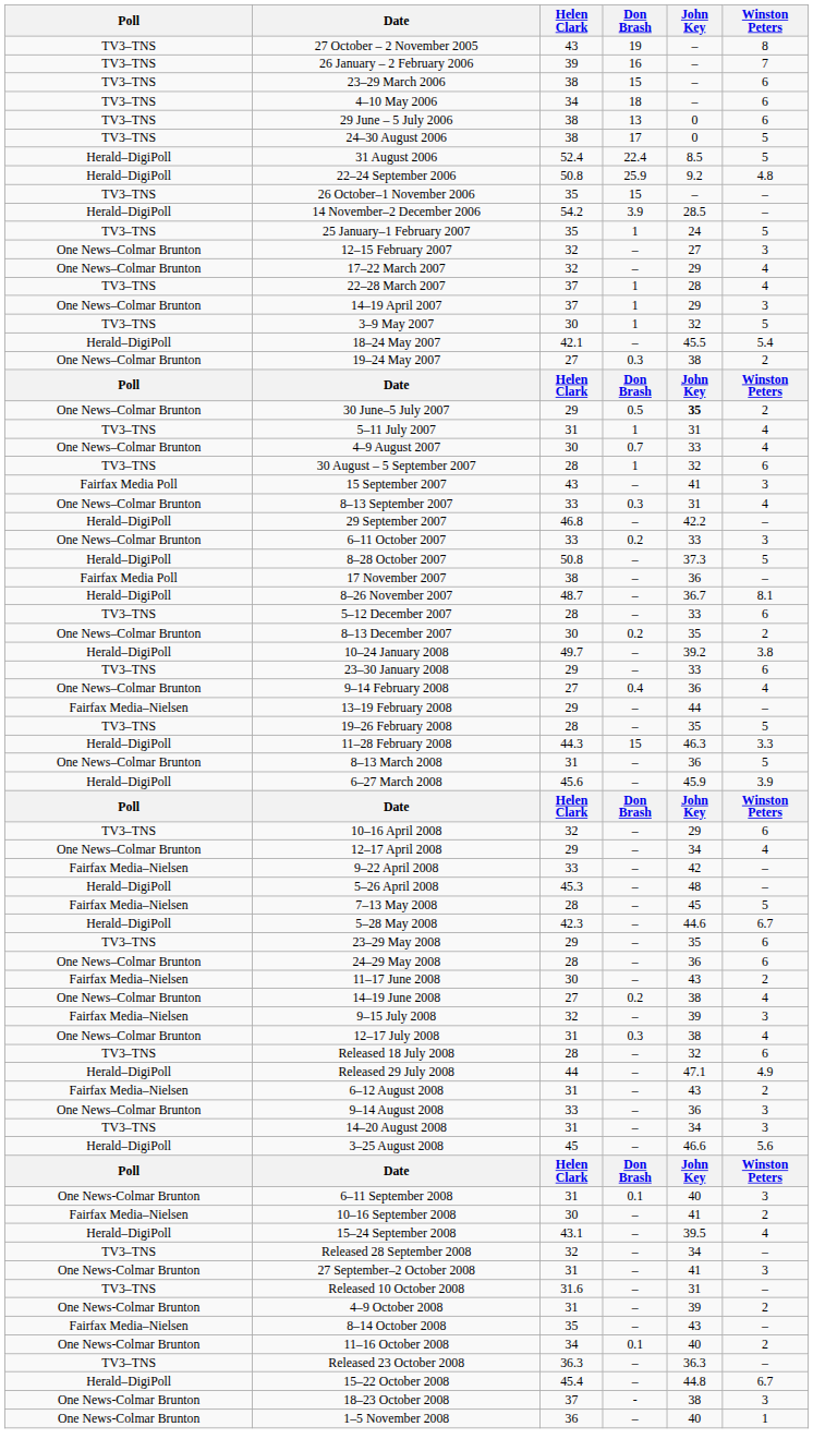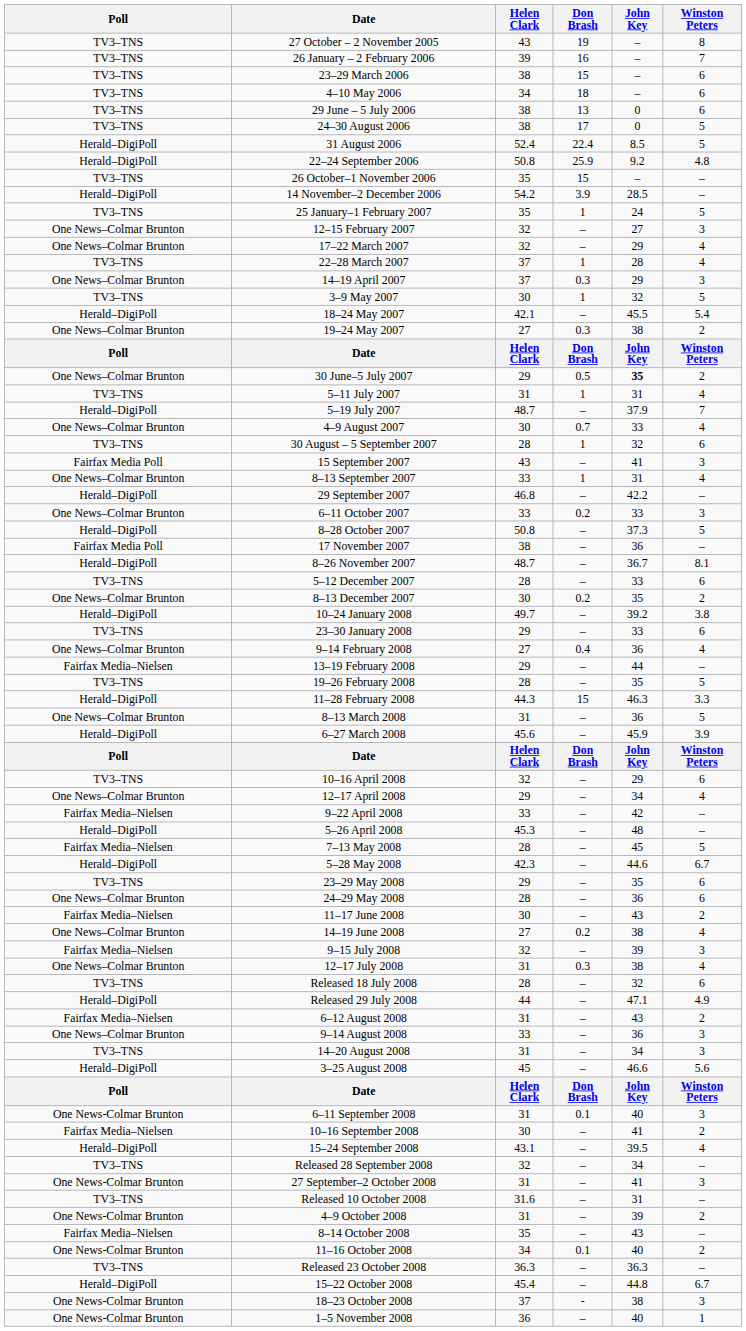14–19 April 2007 | Don Brash: 1 -> 0.3
+ row: Herald–DigiPoll | 5–19 July 2007 | 48.7 | – | 37.9 | 7
8–13 September 2007 | Don Brash: 0.3 -> 1
